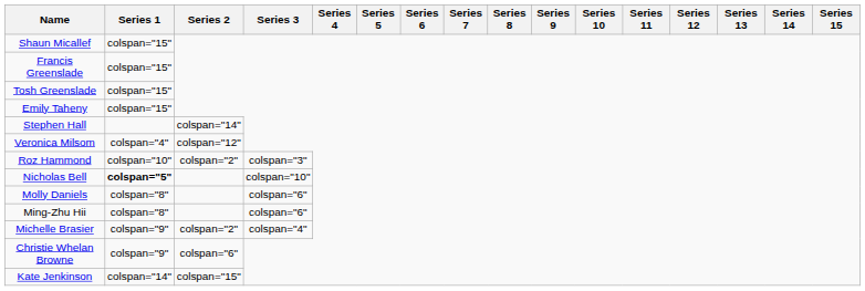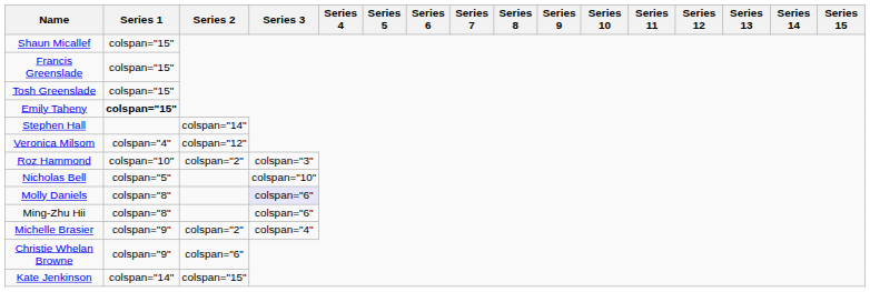Emily Taheny | Series 1: normal -> bold
Nicholas Bell | Series 1: bold -> normal
Molly Daniels | Series 3: no background -> lavender background
